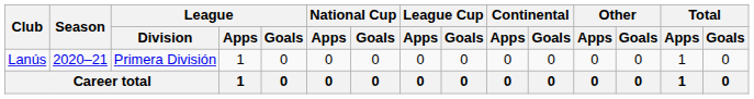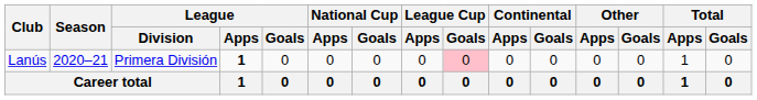Lanús | League / Apps: normal -> bold
Lanús | League Cup / Goals: no background -> pink background
